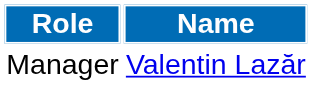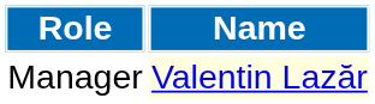Manager | Name: no background -> lightyellow background
